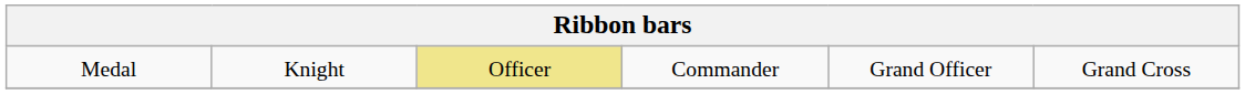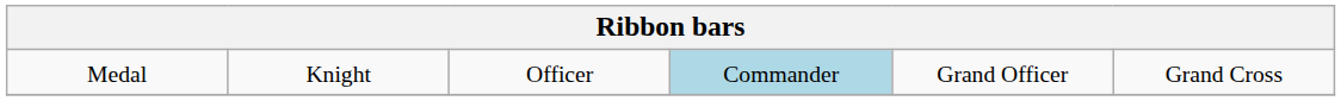Medal | column 3: khaki background -> no background
Medal | column 4: no background -> lightblue background
